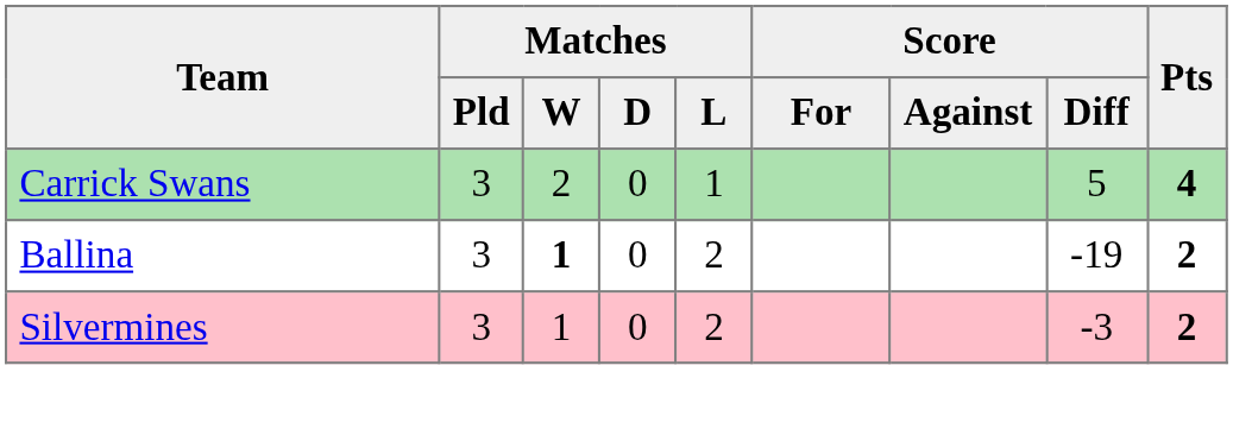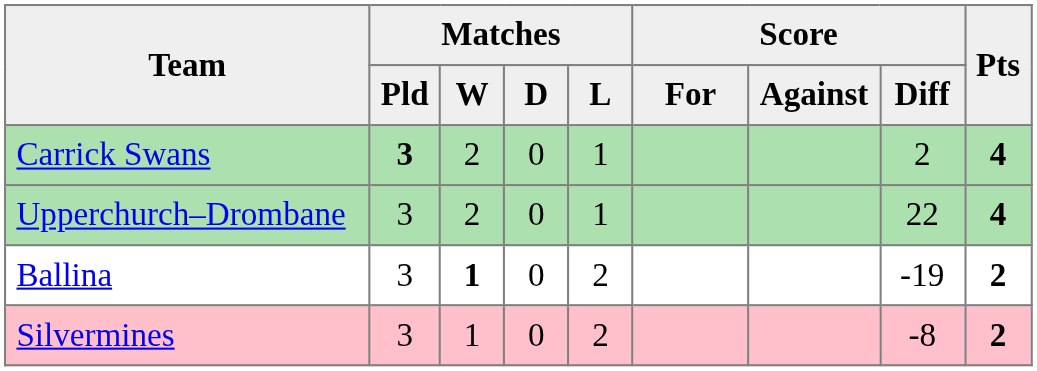Carrick Swans | Matches / Pld: normal -> bold
Carrick Swans | Score / Diff: 5 -> 2
+ row: Upperchurch–Drombane | 3 | 2 | 0 | 1 | 22 | 4
Silvermines | Score / Diff: -3 -> -8
